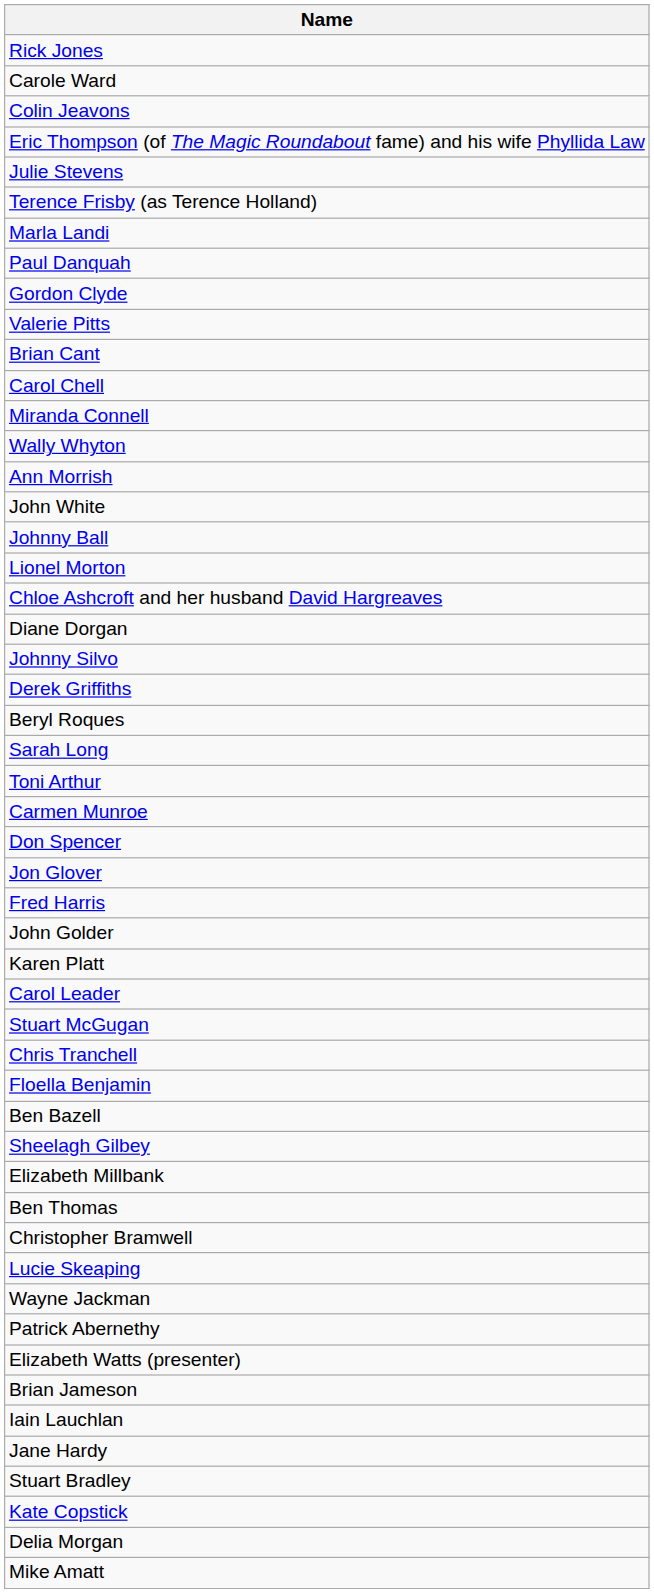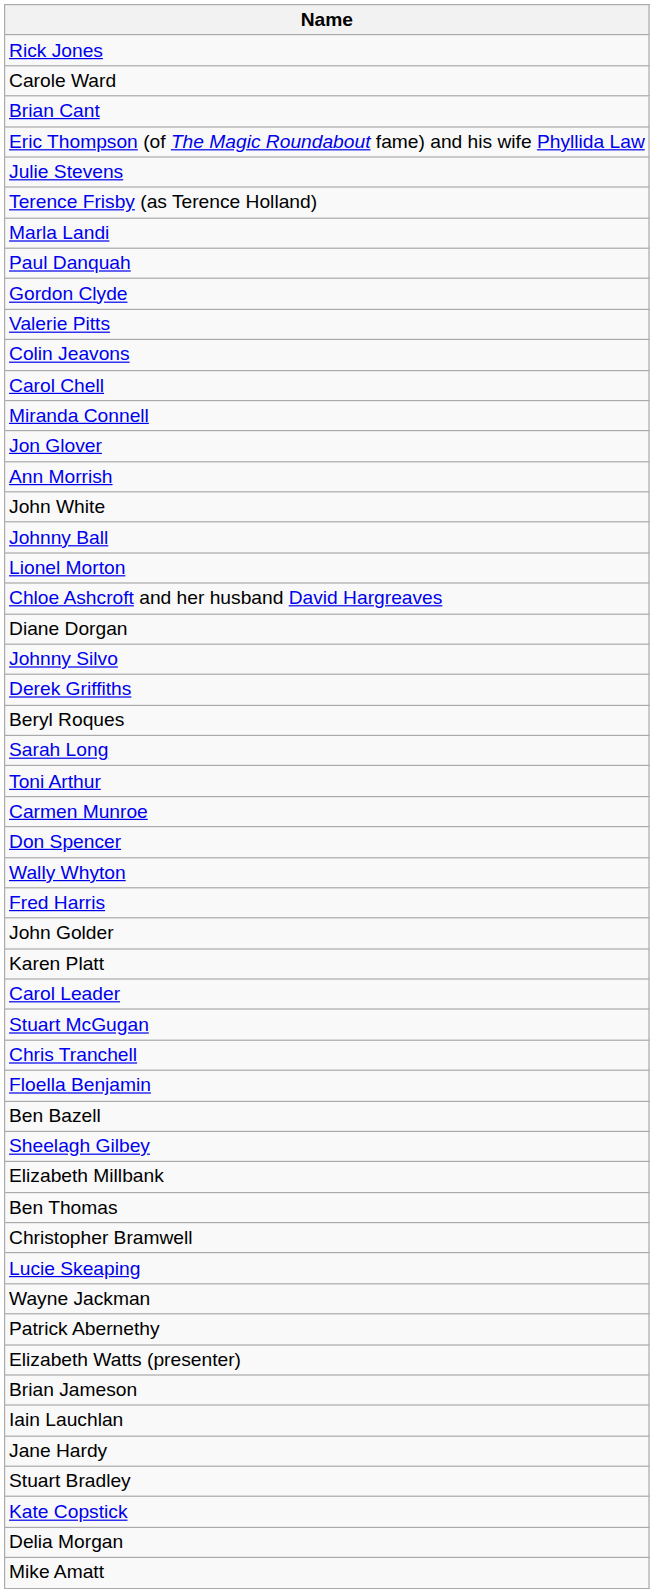row 4 | column 1: Colin Jeavons -> Brian Cant
row 12 | column 1: Brian Cant -> Colin Jeavons
row 15 | column 1: Wally Whyton -> Jon Glover
row 29 | column 1: Jon Glover -> Wally Whyton
